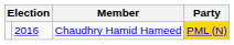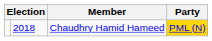Chaudhry Hamid Hameed | column 2: 2016 -> 2018
